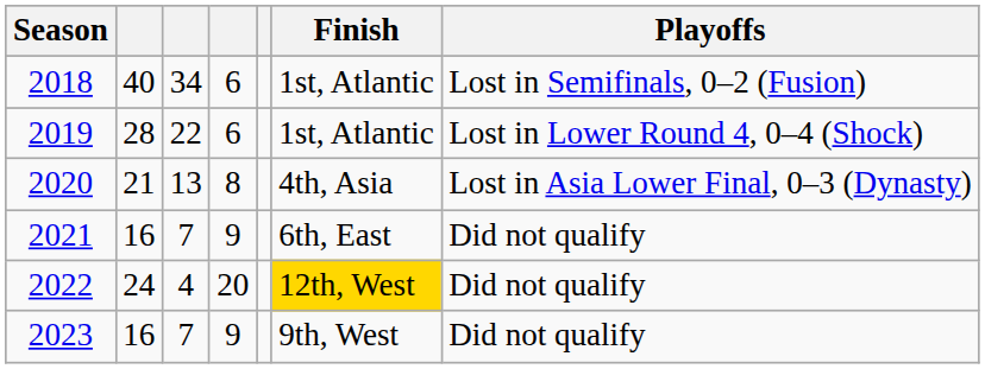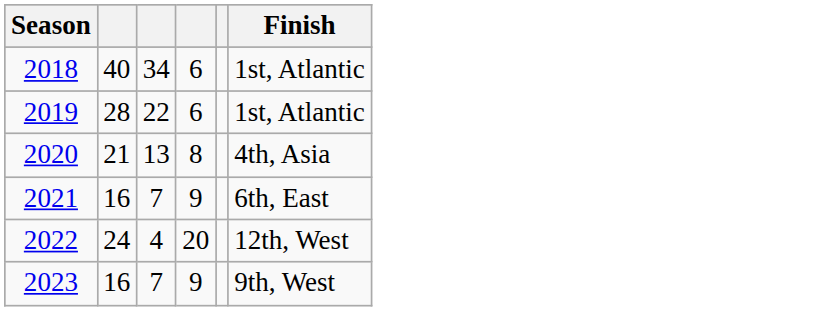- column: Playoffs | Lost in Semifinals, 0–2 (Fusion) | Lost in Lower Round 4, 0–4 (Shock) | Lost in Asia Lower Final, 0–3 (Dynasty) | Did not qualify | Did not qualify | Did not qualify
2022 | Finish: gold background -> no background
